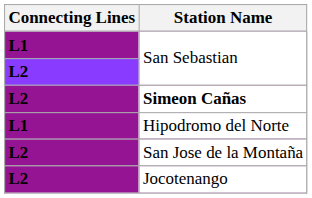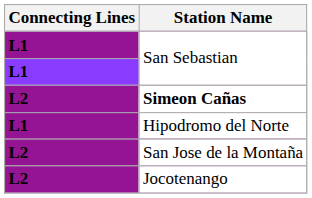row 3 | Connecting Lines: L2 -> L1
